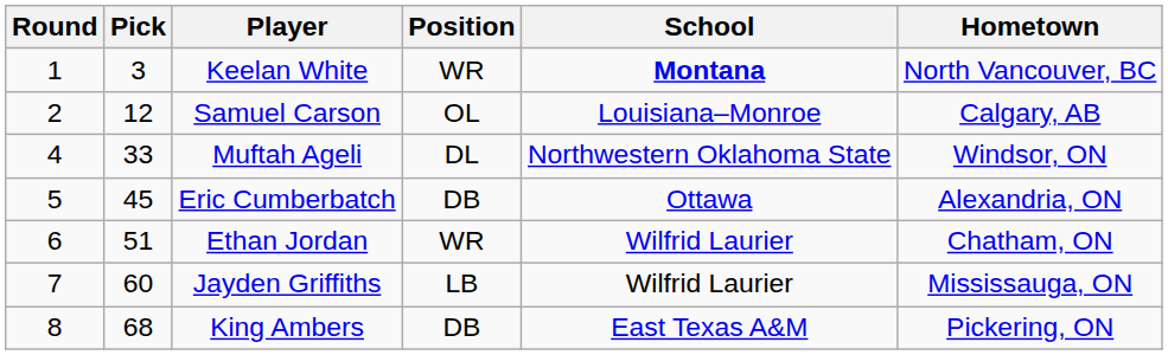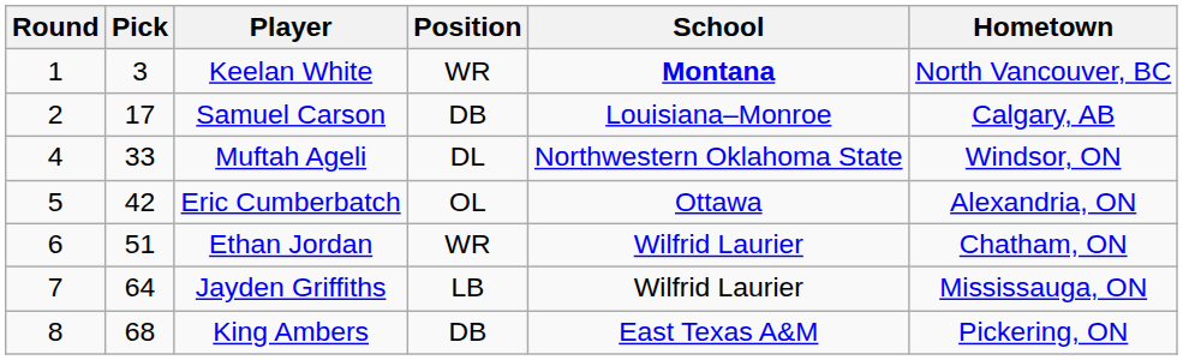Samuel Carson | Pick: 12 -> 17
Samuel Carson | Position: OL -> DB
Eric Cumberbatch | Pick: 45 -> 42
Eric Cumberbatch | Position: DB -> OL
Jayden Griffiths | Pick: 60 -> 64
